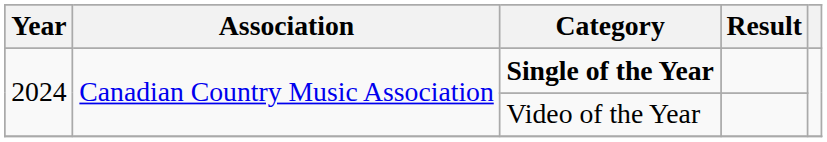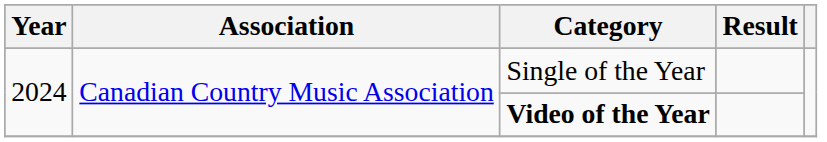Single of the Year | Category: bold -> normal
Video of the Year | Category: normal -> bold
